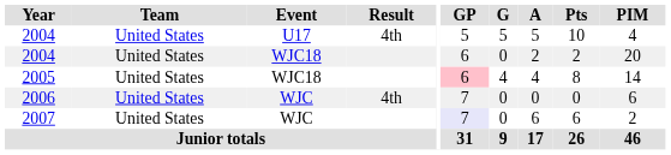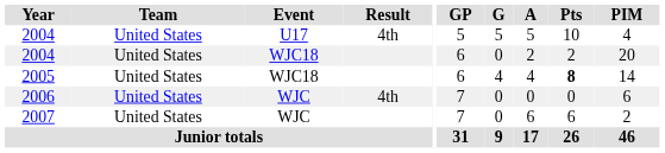2005 | GP: pink background -> no background
2005 | Pts: normal -> bold
2007 | GP: lavender background -> no background
